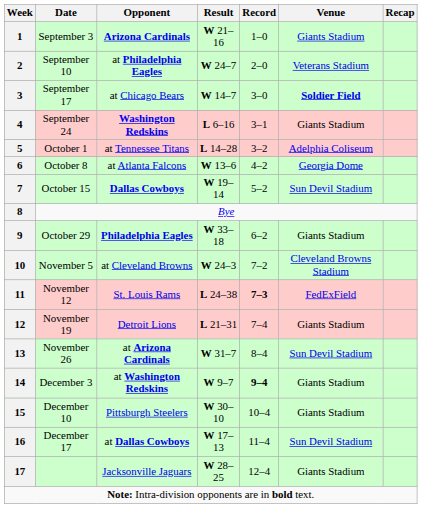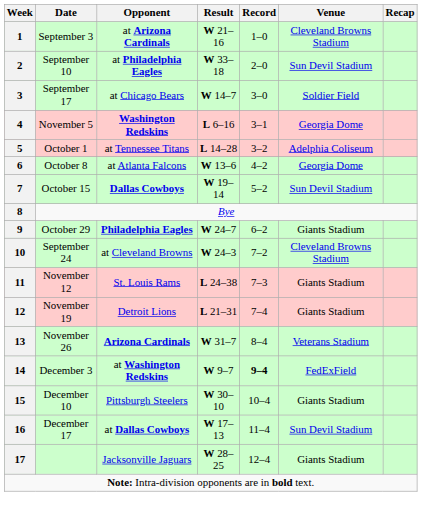1 | Opponent: Arizona Cardinals -> at Arizona Cardinals
1 | Venue: Giants Stadium -> Cleveland Browns Stadium
2 | Result: W 24–7 -> W 33–18
2 | Venue: Veterans Stadium -> Sun Devil Stadium
3 | Venue: bold -> normal
4 | Date: September 24 -> November 5
4 | Venue: Giants Stadium -> Georgia Dome
9 | Result: W 33–18 -> W 24–7
10 | Date: November 5 -> September 24
11 | Record: bold -> normal
11 | Venue: FedExField -> Giants Stadium
13 | Opponent: at Arizona Cardinals -> Arizona Cardinals
13 | Venue: Sun Devil Stadium -> Veterans Stadium
14 | Venue: Giants Stadium -> FedExField
